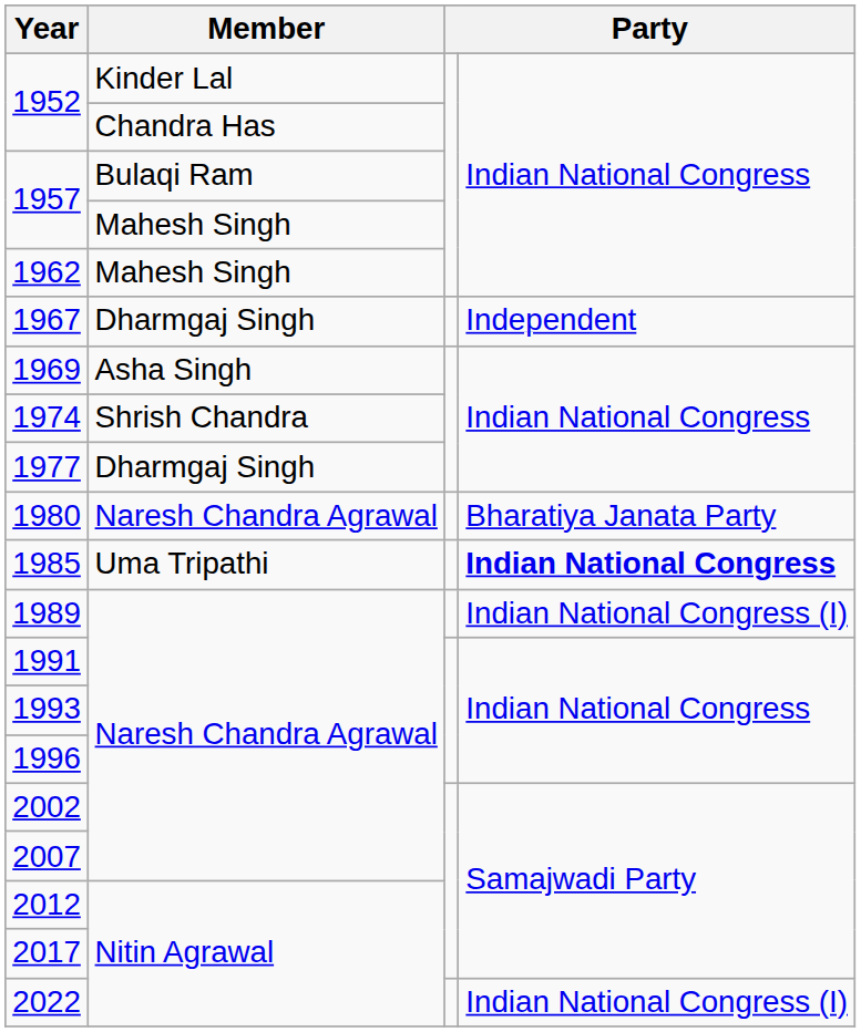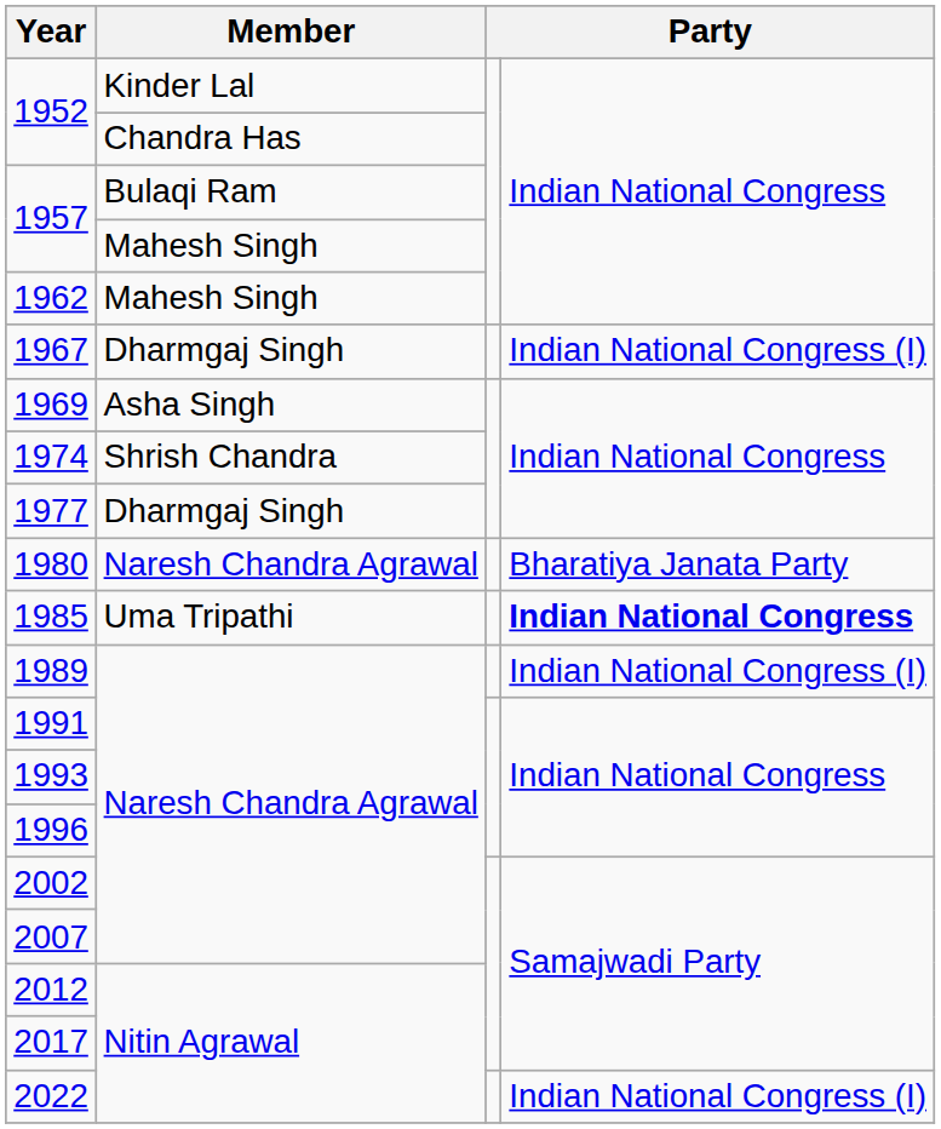1967 | column 4: Independent -> Indian National Congress (I)
